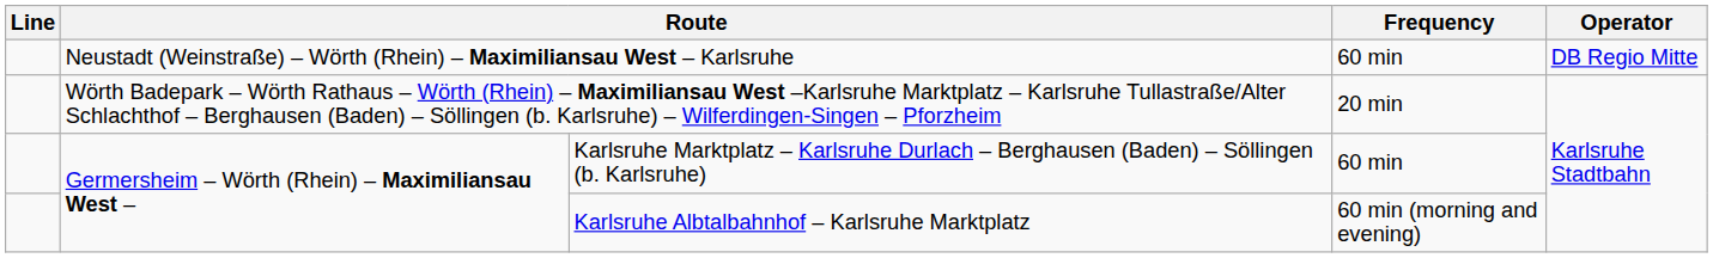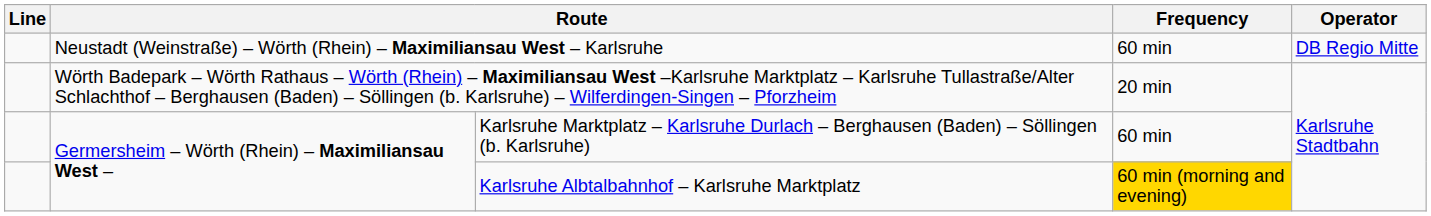Karlsruhe Albtalbahnhof – Karlsruhe Marktplatz | Frequency: no background -> gold background
